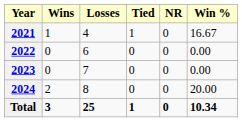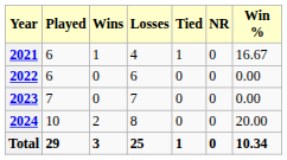+ column: Played | 6 | 6 | 7 | 10 | 29
